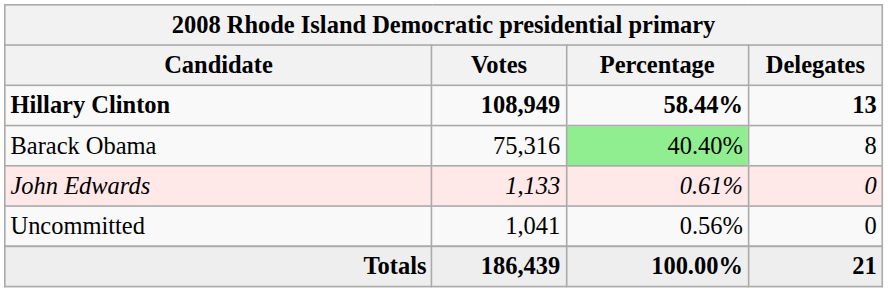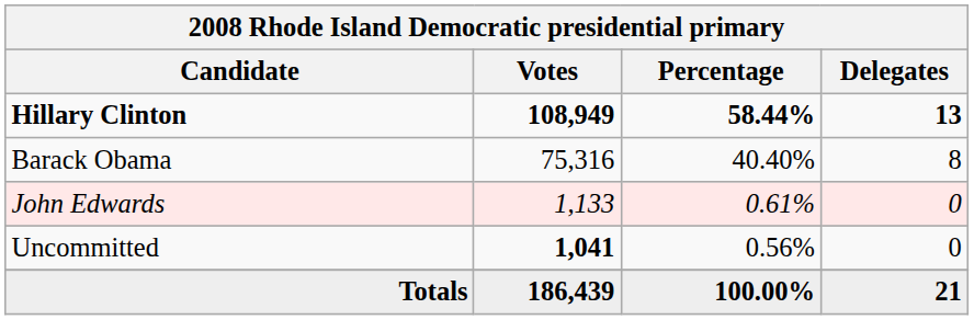Barack Obama | Percentage: lightgreen background -> no background
Uncommitted | Votes: normal -> bold
